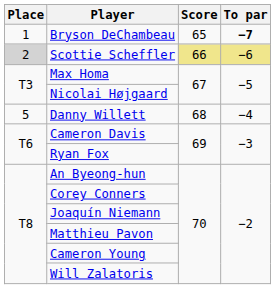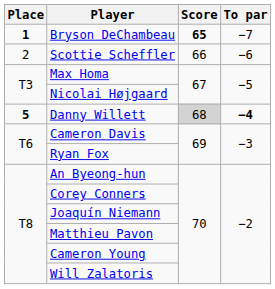Bryson DeChambeau | Place: normal -> bold
Bryson DeChambeau | Score: normal -> bold
Bryson DeChambeau | To par: bold -> normal
Scottie Scheffler | Place: lightgrey background -> no background
Scottie Scheffler | Score: khaki background -> no background
Scottie Scheffler | To par: khaki background -> no background
Danny Willett | Place: normal -> bold
Danny Willett | Score: no background -> lightgrey background
Danny Willett | To par: normal -> bold
